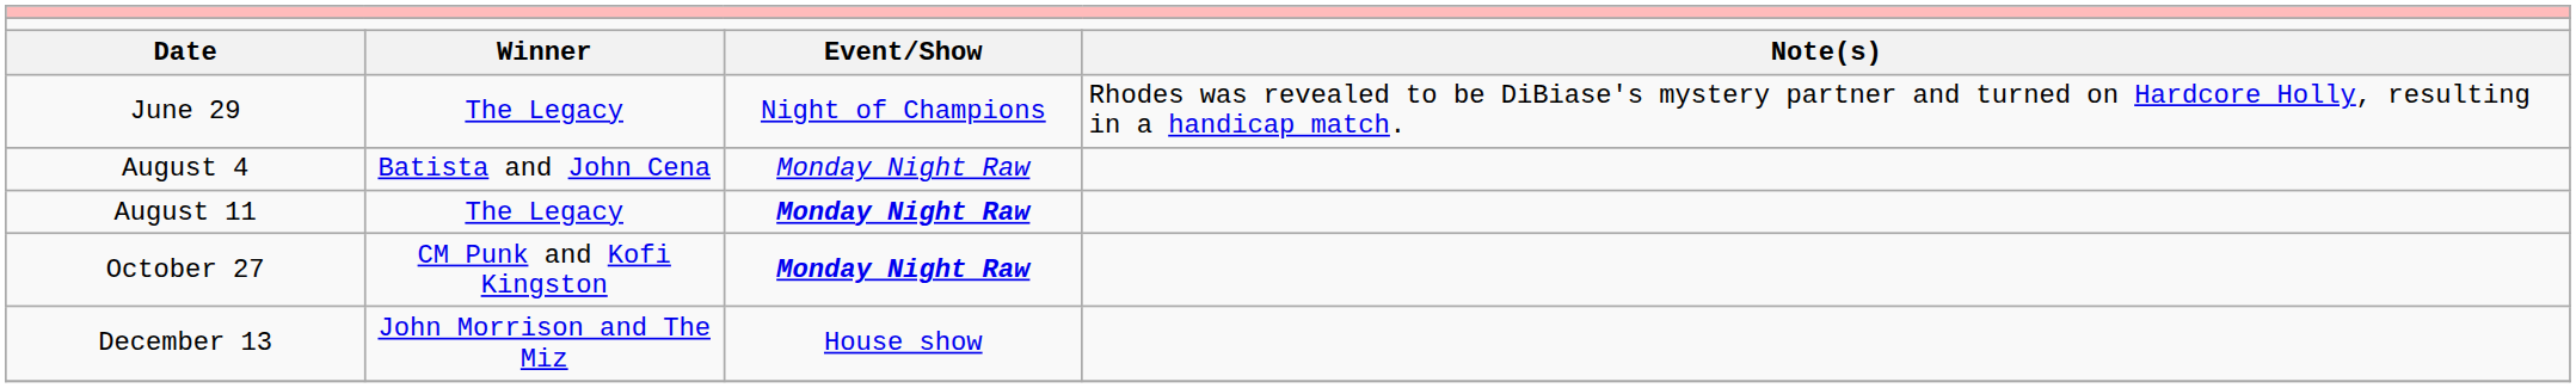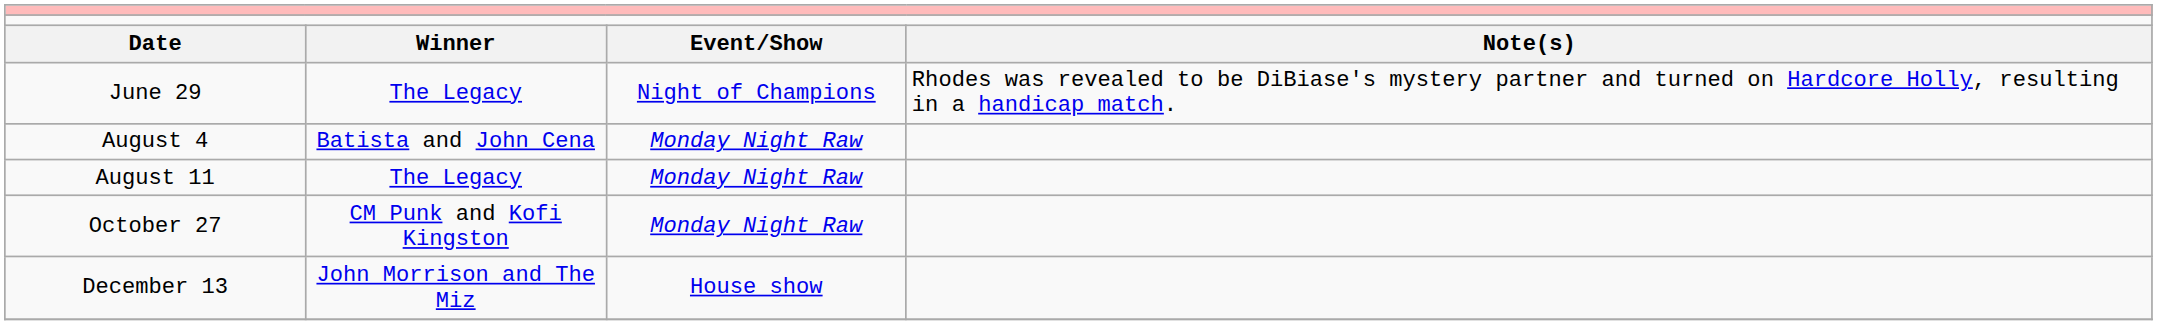August 11 | column 3: bold -> normal
October 27 | column 3: bold -> normal
